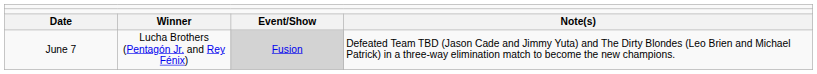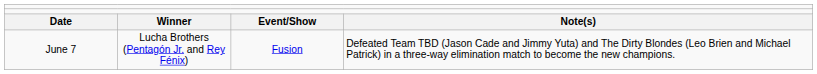June 7 | column 3: lightgrey background -> no background
